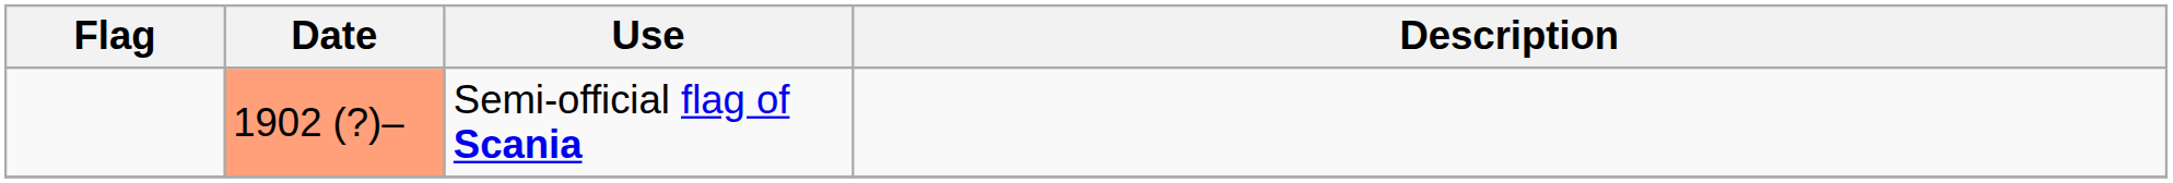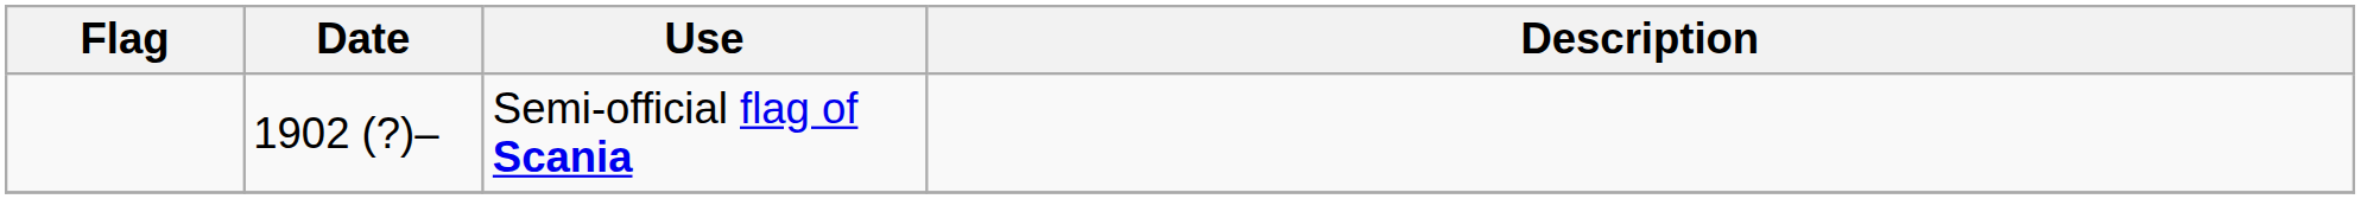Semi-official flag of Scania | Date: lightsalmon background -> no background
